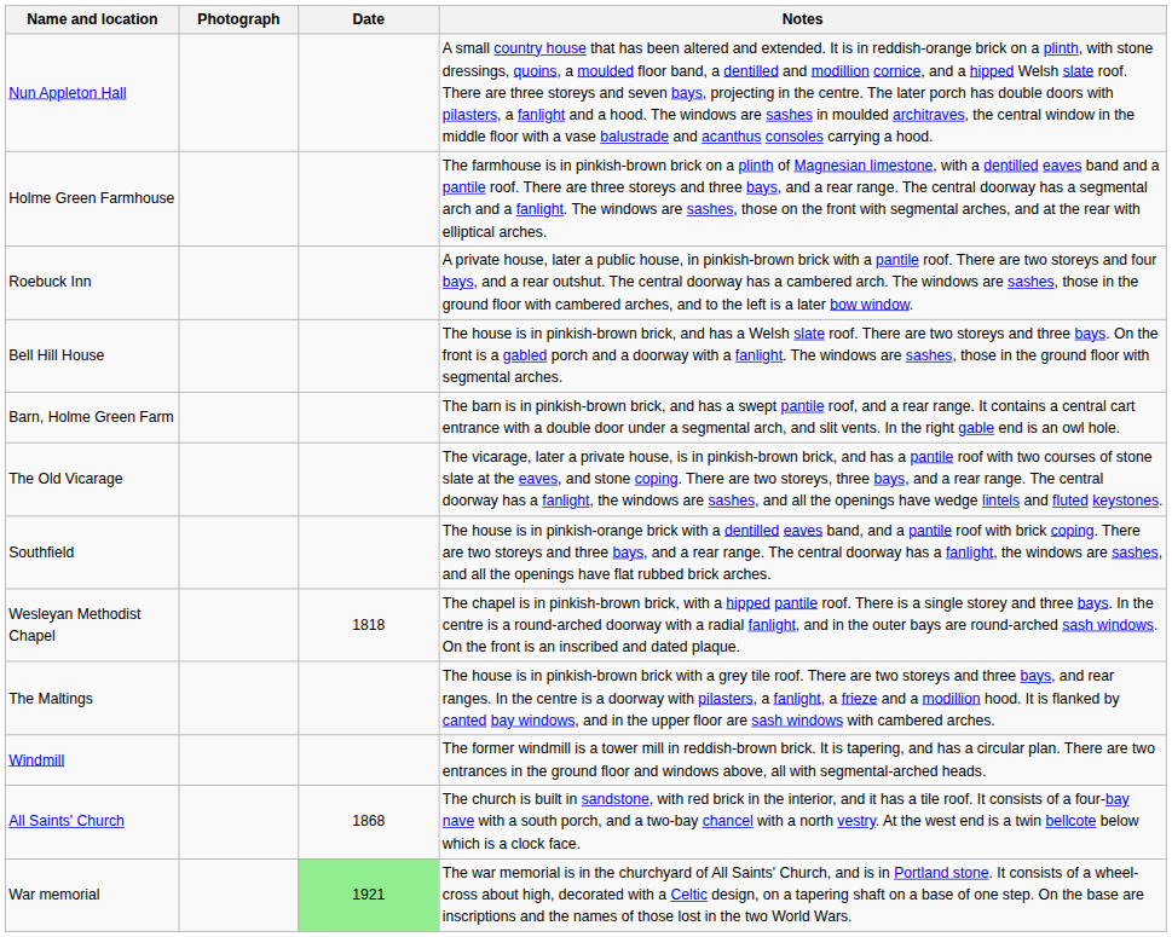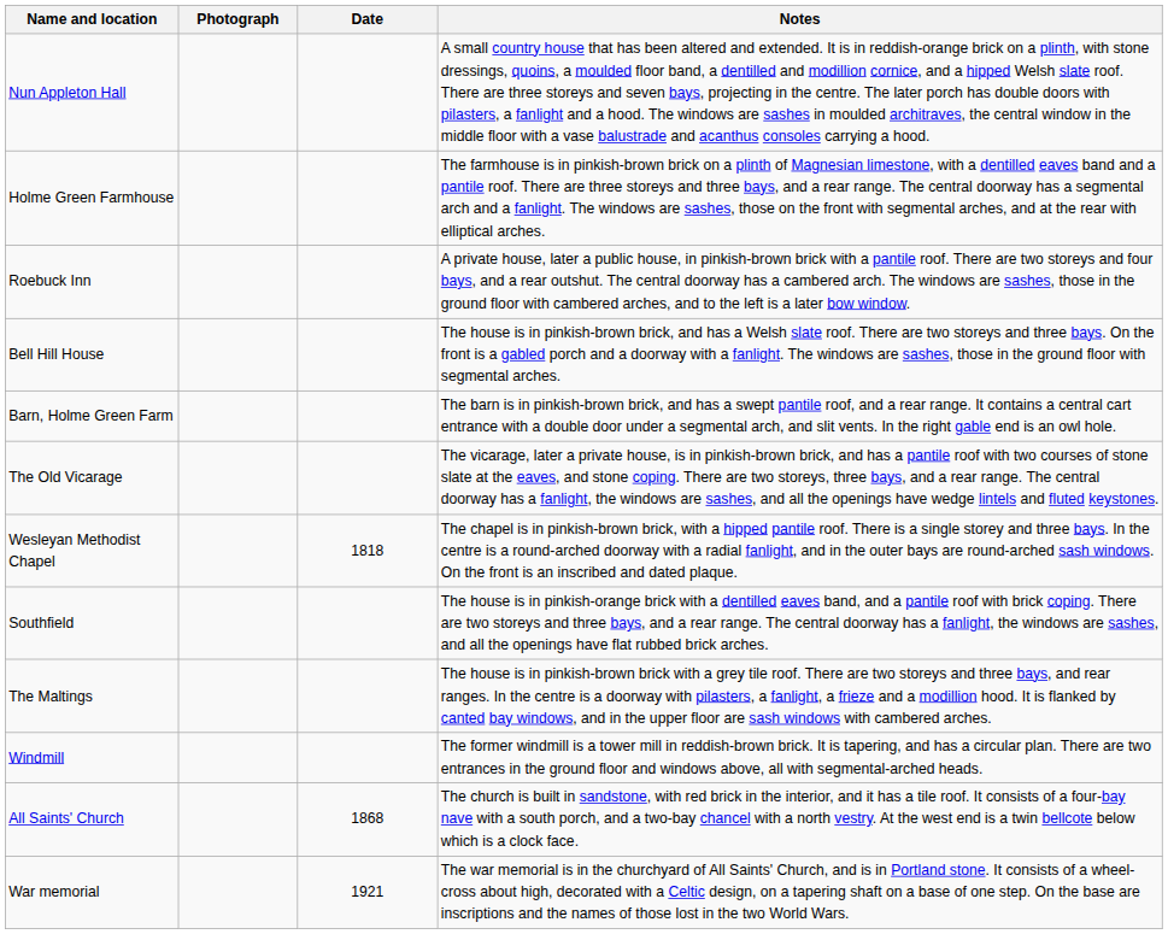rows swapped: Southfield <-> Wesleyan Methodist Chapel
War memorial | Date: lightgreen background -> no background
